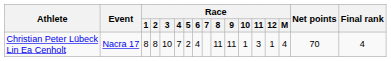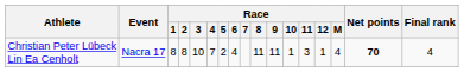Christian Peter Lübeck Lin Ea Cenholt | Net points: normal -> bold
